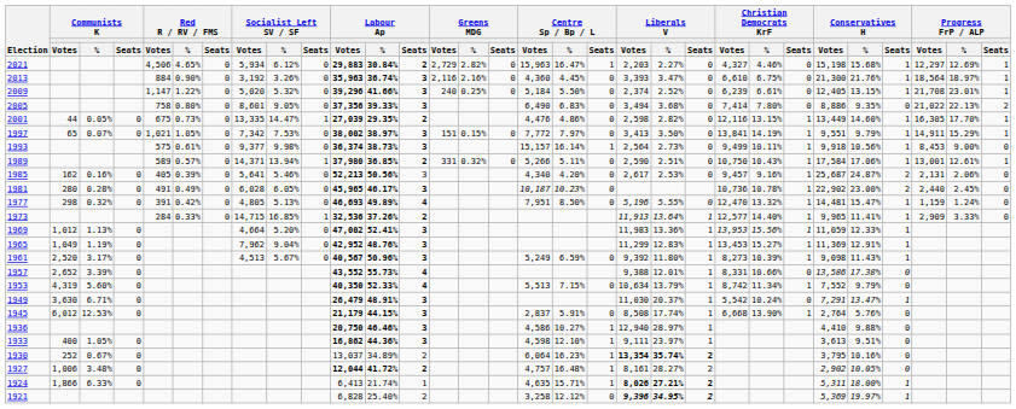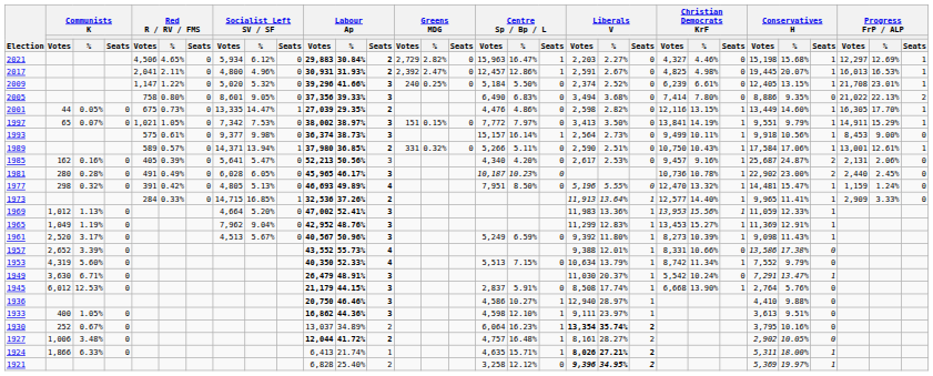+ row: 2017 | 2,041 | 2.11% | 0 | 4,800 | 4.96% | 0 | 30,931 | 31.93% | 2 | 2,392 | 2.47% | 0 | 12,457 | 12.86% | 1 | 2,591 | 2.67% | 0 | 4,825 | 4.98% | 0 | 19,445 | 20.07% | 1 | 16,013 | 16.53% | 1
- row: 2013 | 884 | 0.90% | 0 | 3,192 | 3.26% | 0 | 35,963 | 36.74% | 3 | 2,116 | 2.16% | 0 | 4,360 | 4.45% | 0 | 3,393 | 3.47% | 0 | 6,610 | 6.75% | 0 | 21,300 | 21.76% | 1 | 18,564 | 18.97% | 1
1985 | Socialist Left SV / SF / %: 5.46% -> 5.47%
